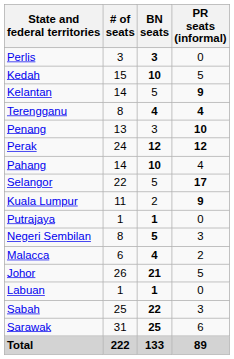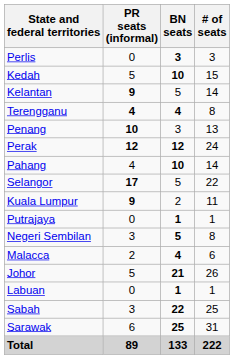columns swapped: # of seats <-> PR seats (informal)
